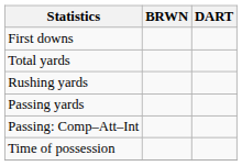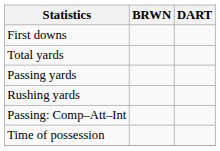rows swapped: Rushing yards <-> Passing yards
